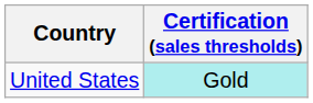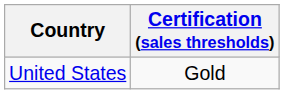United States | Certification (sales thresholds): paleturquoise background -> no background
